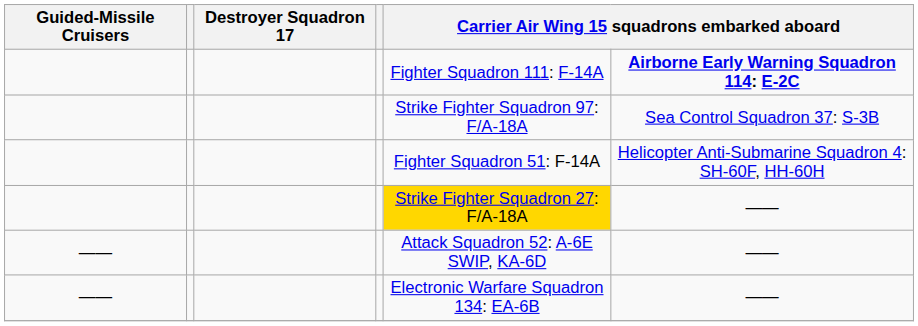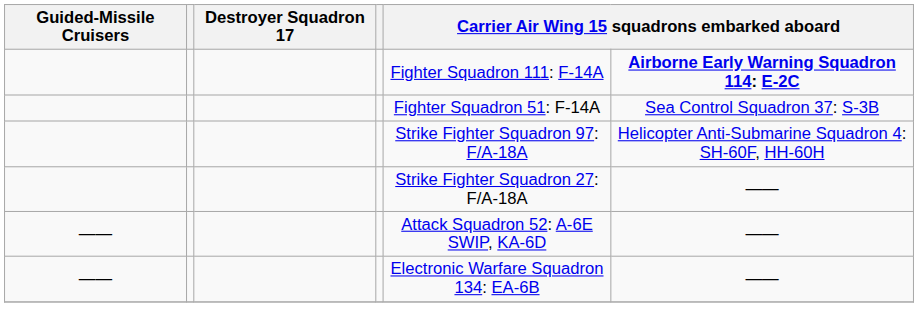row 3 | column 5: Strike Fighter Squadron 97: F/A-18A -> Fighter Squadron 51: F-14A
row 4 | column 5: Fighter Squadron 51: F-14A -> Strike Fighter Squadron 97: F/A-18A
row 5 | column 5: gold background -> no background
